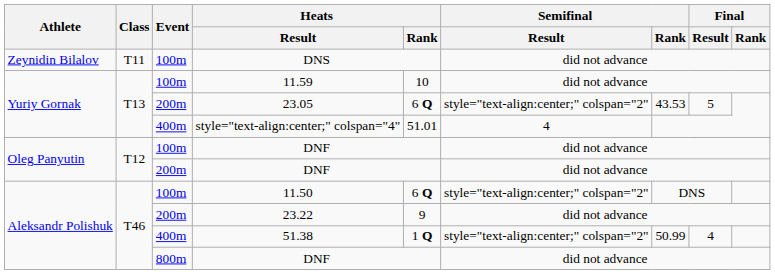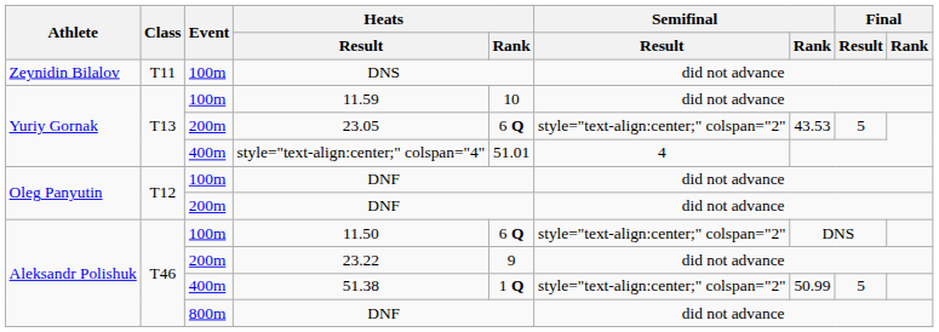51.38 | Final / Result: 4 -> 5
